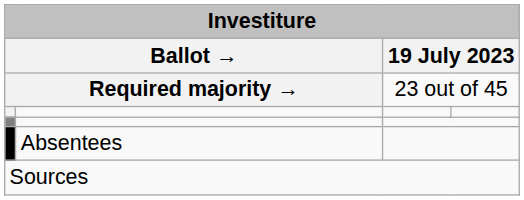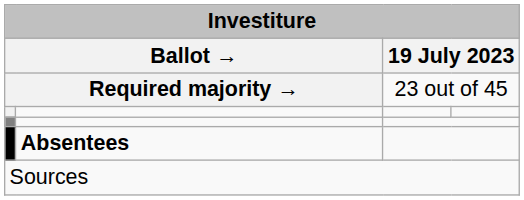Absentees | column 2: normal -> bold
